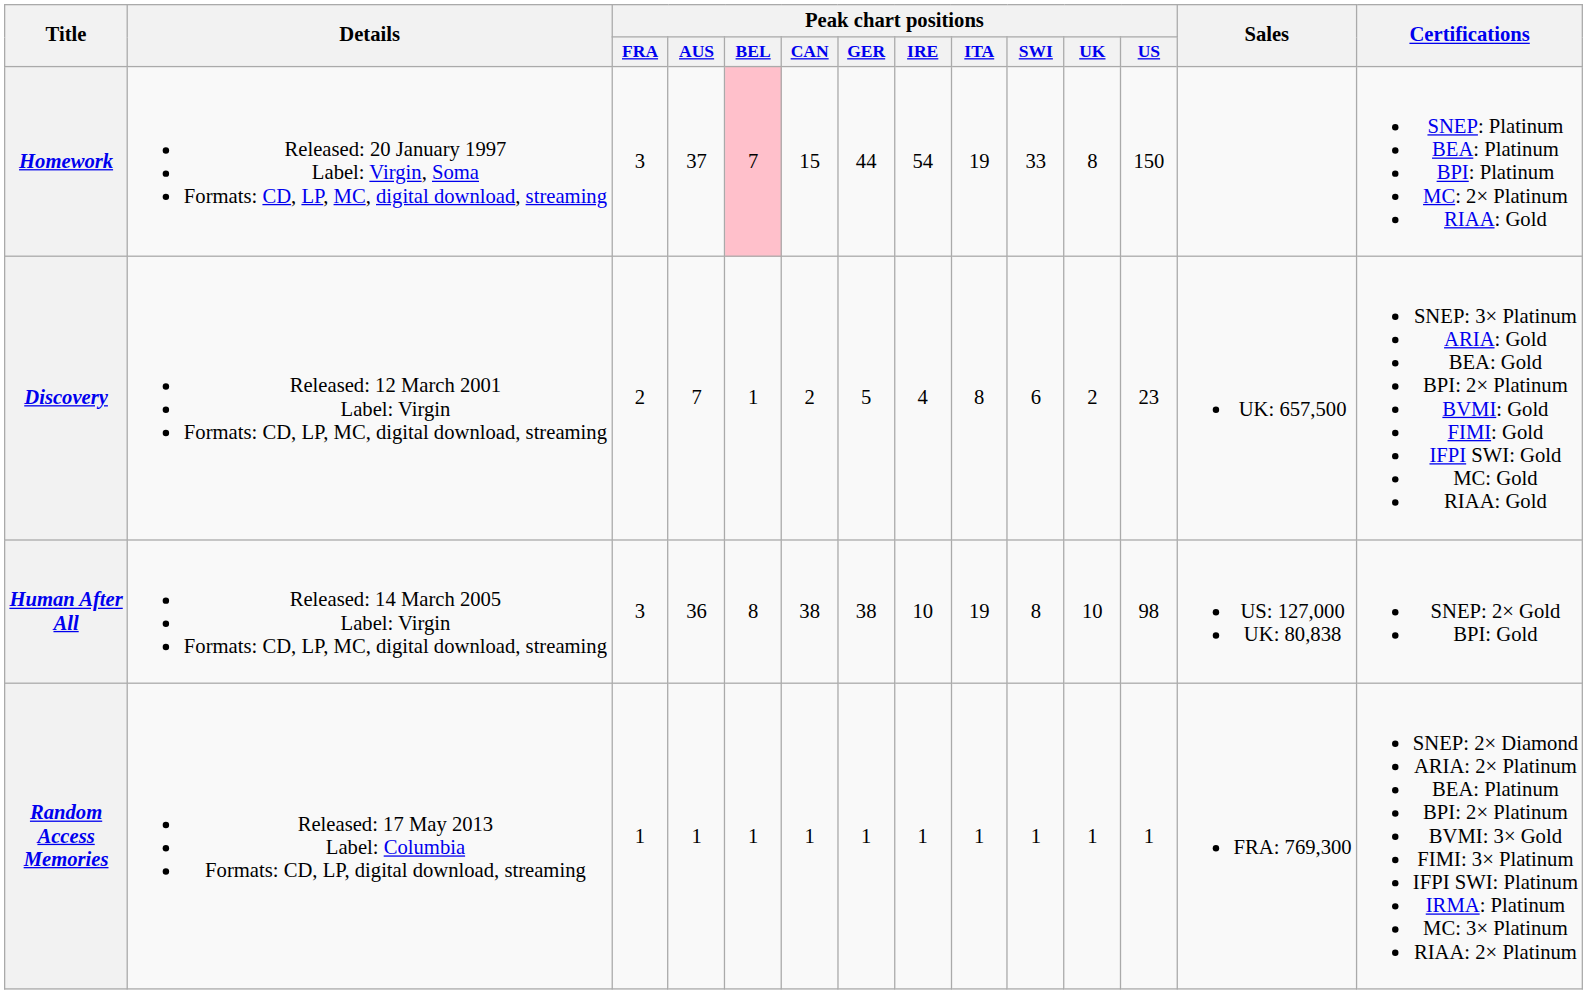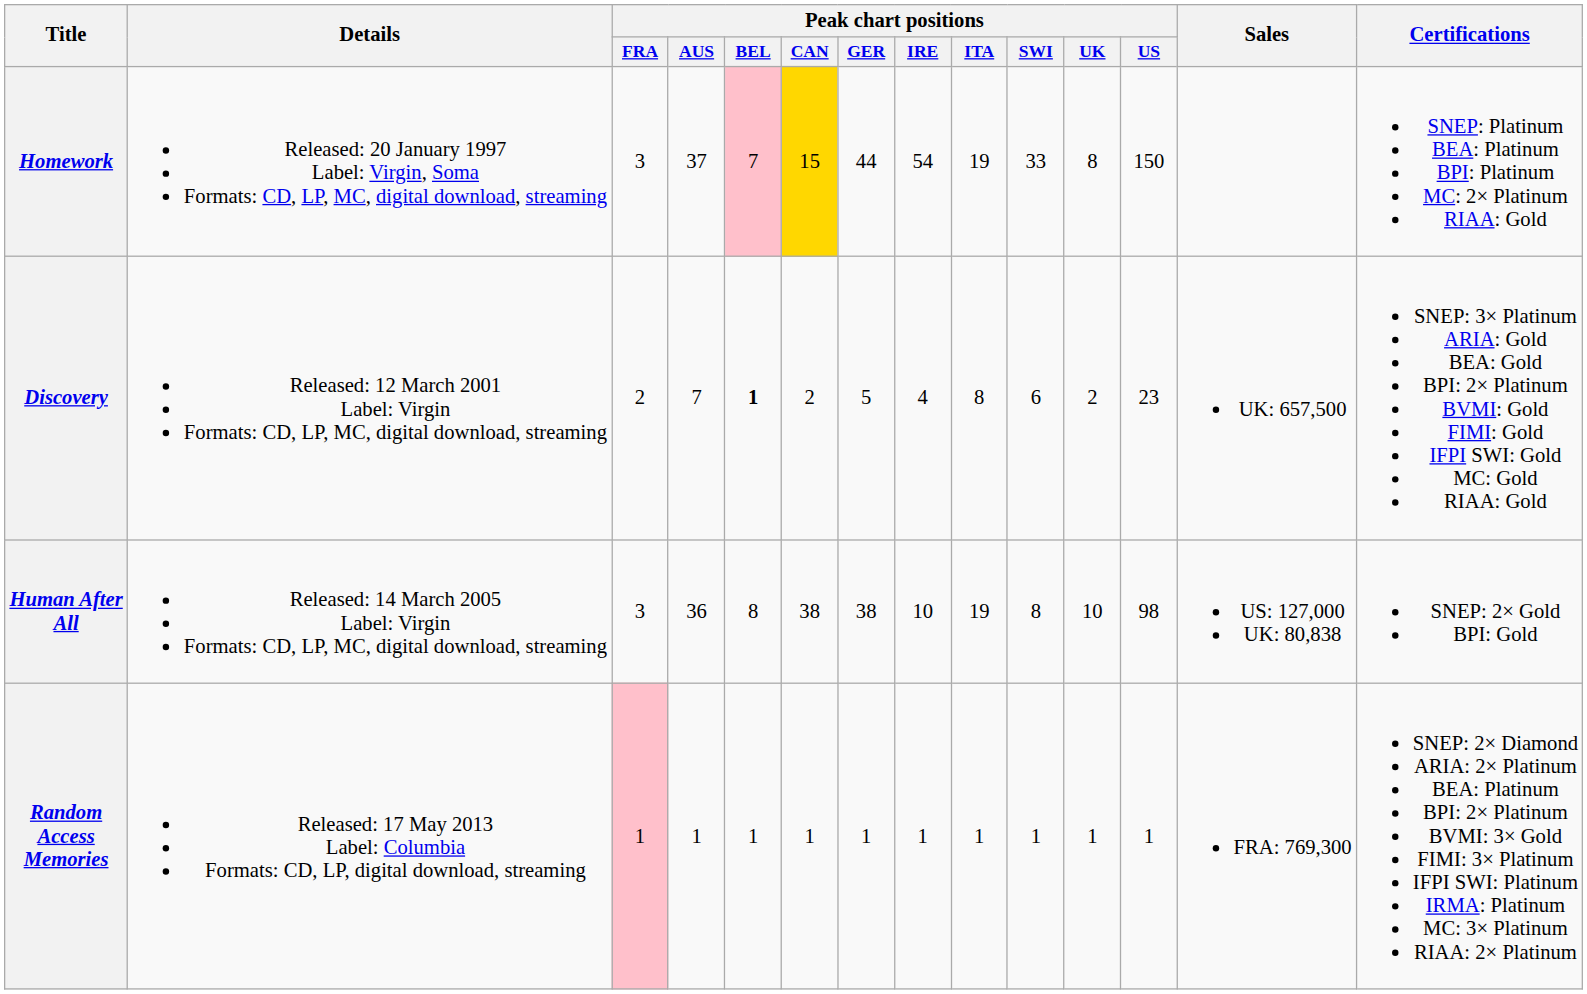Homework | Peak chart positions / CAN: no background -> gold background
Discovery | Peak chart positions / BEL: normal -> bold
Random Access Memories | Peak chart positions / FRA: no background -> pink background
